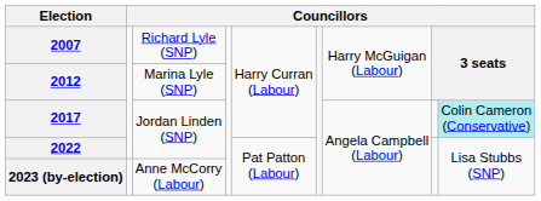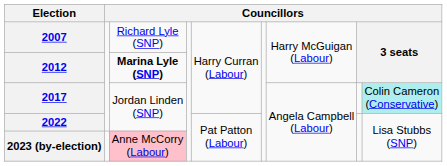2012 | column 3: normal -> bold
2023 (by-election) | column 3: no background -> pink background
